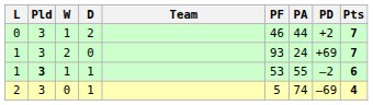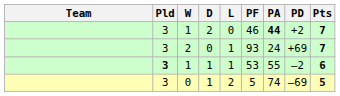columns swapped: Team <-> L
row 2 | PA: normal -> bold
row 5 | Pts: 4 -> 5
